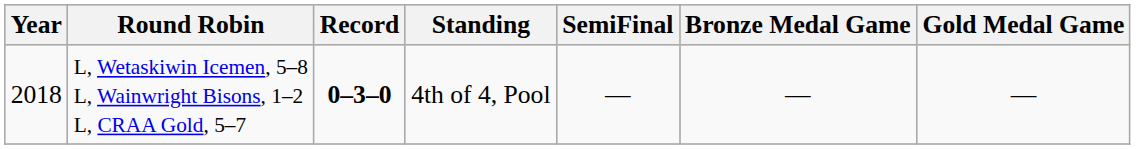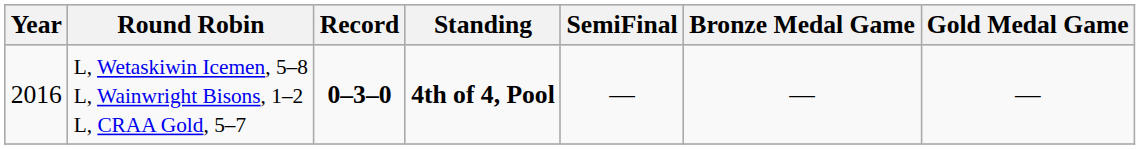row 2 | Year: 2018 -> 2016
row 2 | Standing: normal -> bold
